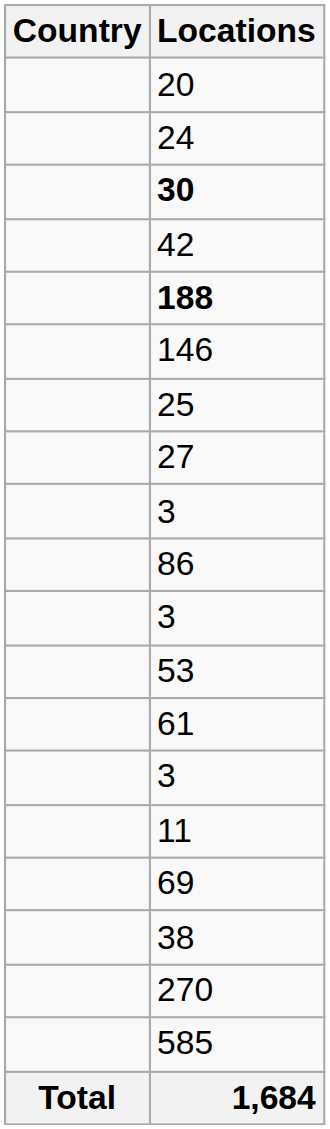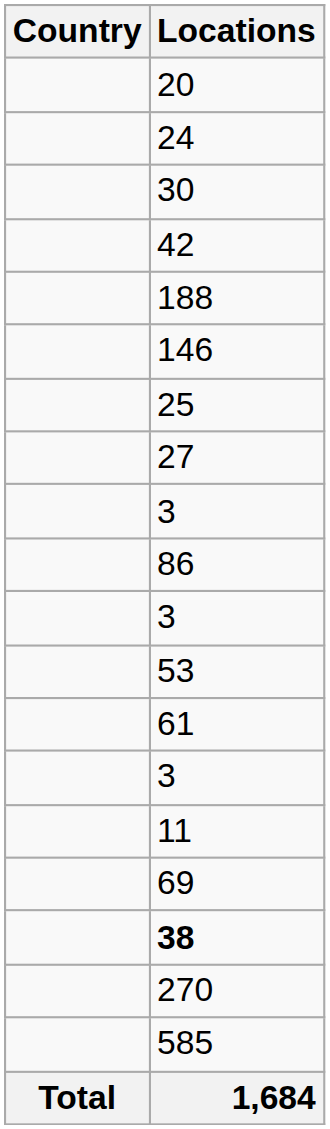row 4 | Locations: bold -> normal
row 6 | Locations: bold -> normal
row 18 | Locations: normal -> bold
